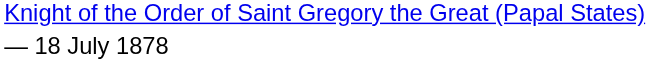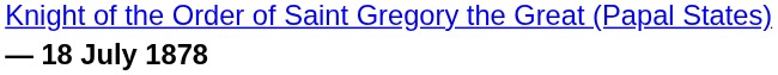— 18 July 1878 | column 1: normal -> bold
